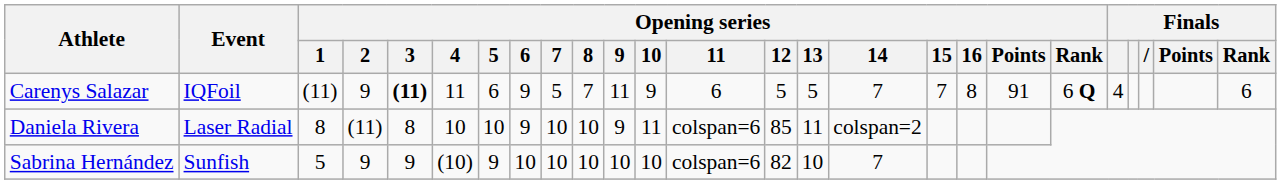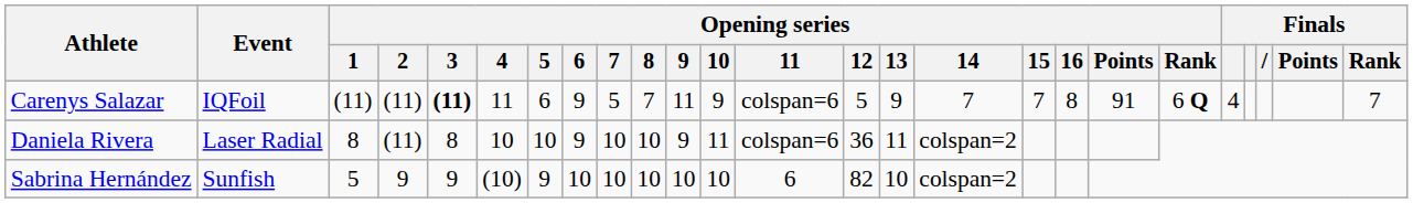Carenys Salazar | Opening series / 2: 9 -> (11)
Carenys Salazar | Opening series / 11: 6 -> colspan=6
Carenys Salazar | Opening series / 13: 5 -> 9
Carenys Salazar | Finals / Rank: 6 -> 7
Daniela Rivera | Opening series / 12: 85 -> 36
Sabrina Hernández | Opening series / 11: colspan=6 -> 6
Sabrina Hernández | Opening series / 14: 7 -> colspan=2
